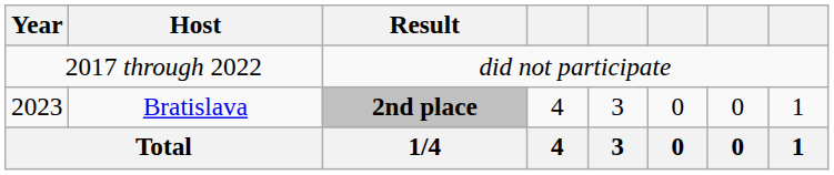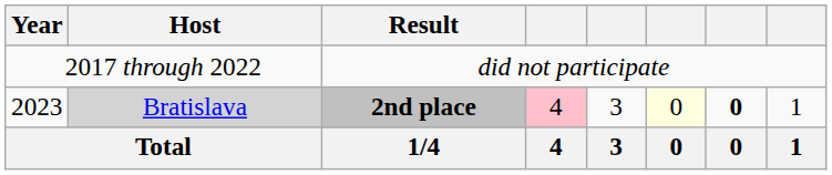2023 | Host: no background -> lightgrey background
2023 | column 4: no background -> pink background
2023 | column 6: no background -> lightyellow background
2023 | column 7: normal -> bold
